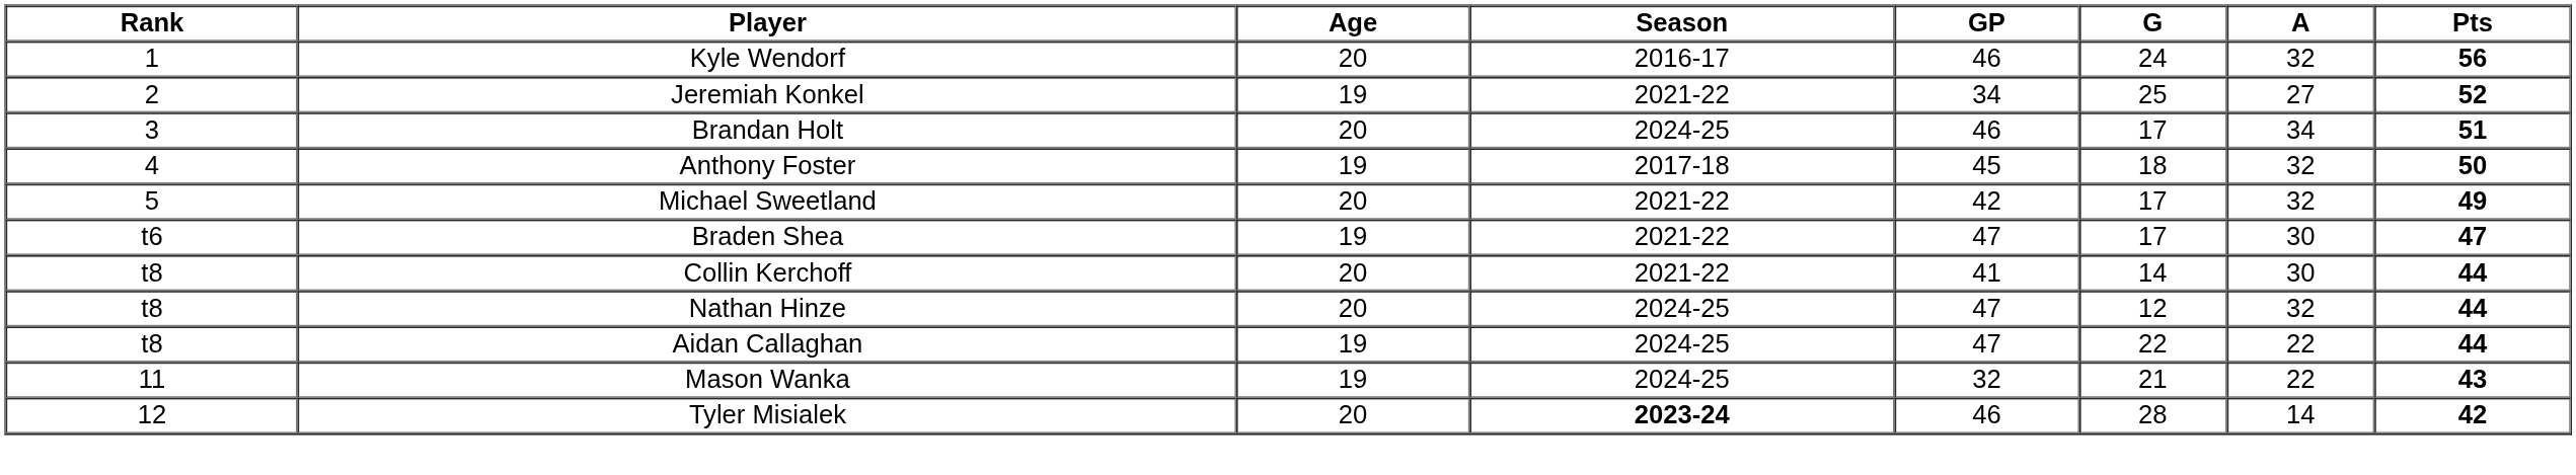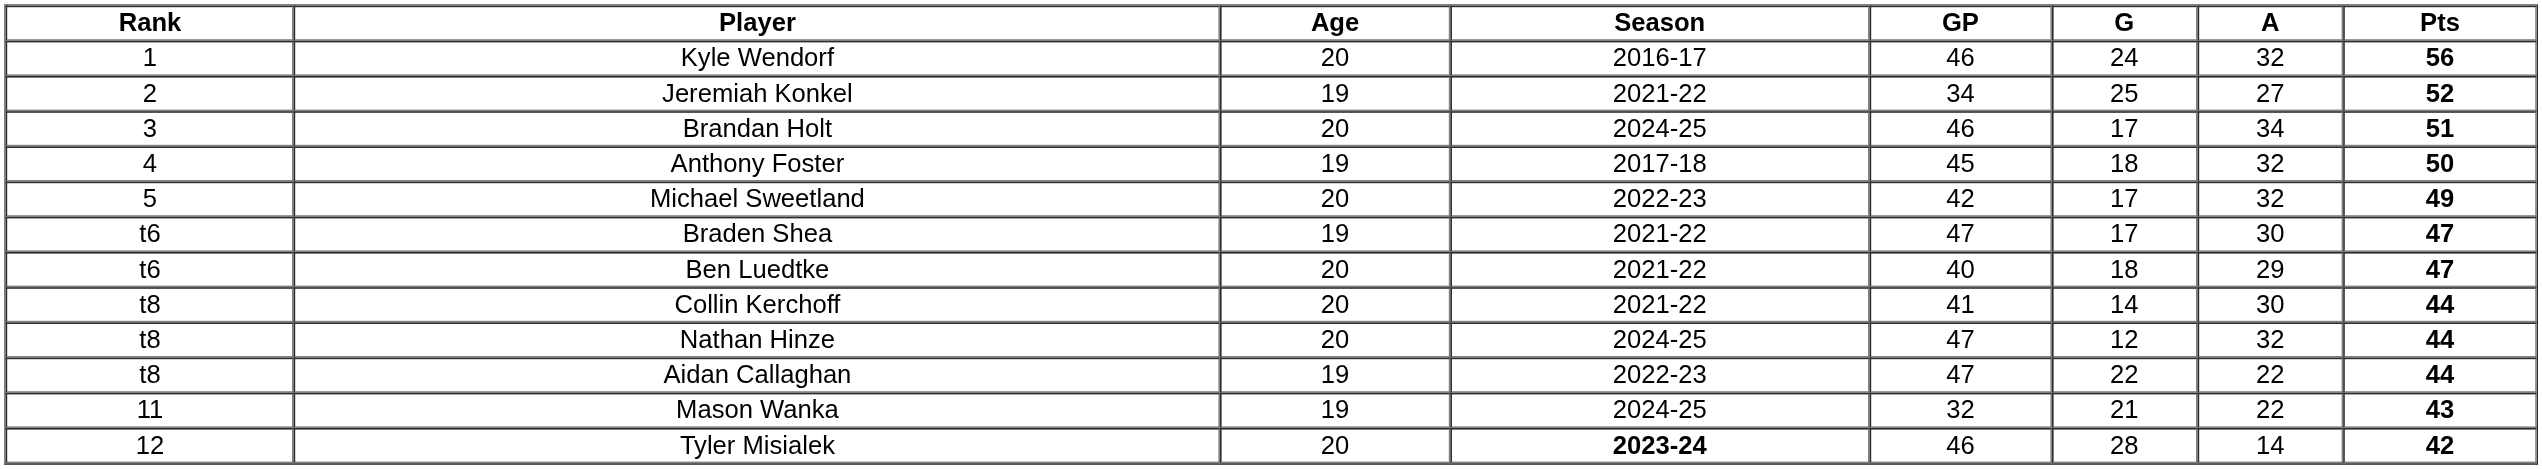Michael Sweetland | Season: 2021-22 -> 2022-23
+ row: t6 | Ben Luedtke | 20 | 2021-22 | 40 | 18 | 29 | 47
Aidan Callaghan | Season: 2024-25 -> 2022-23
